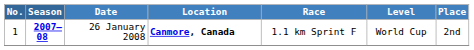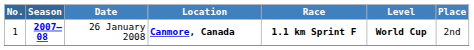26 January 2008 | Race: normal -> bold
26 January 2008 | Level: normal -> bold
